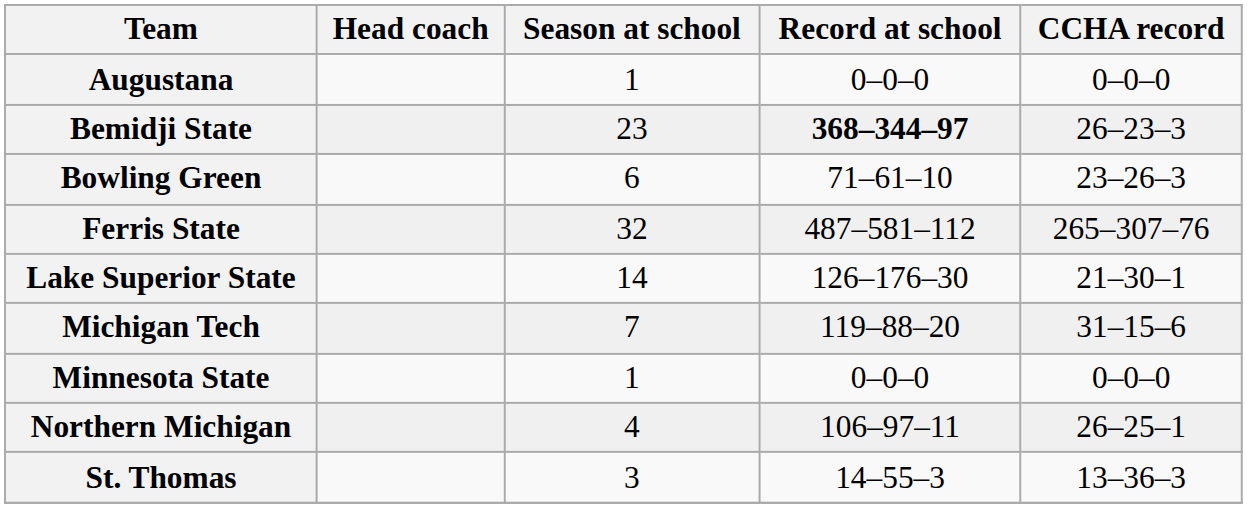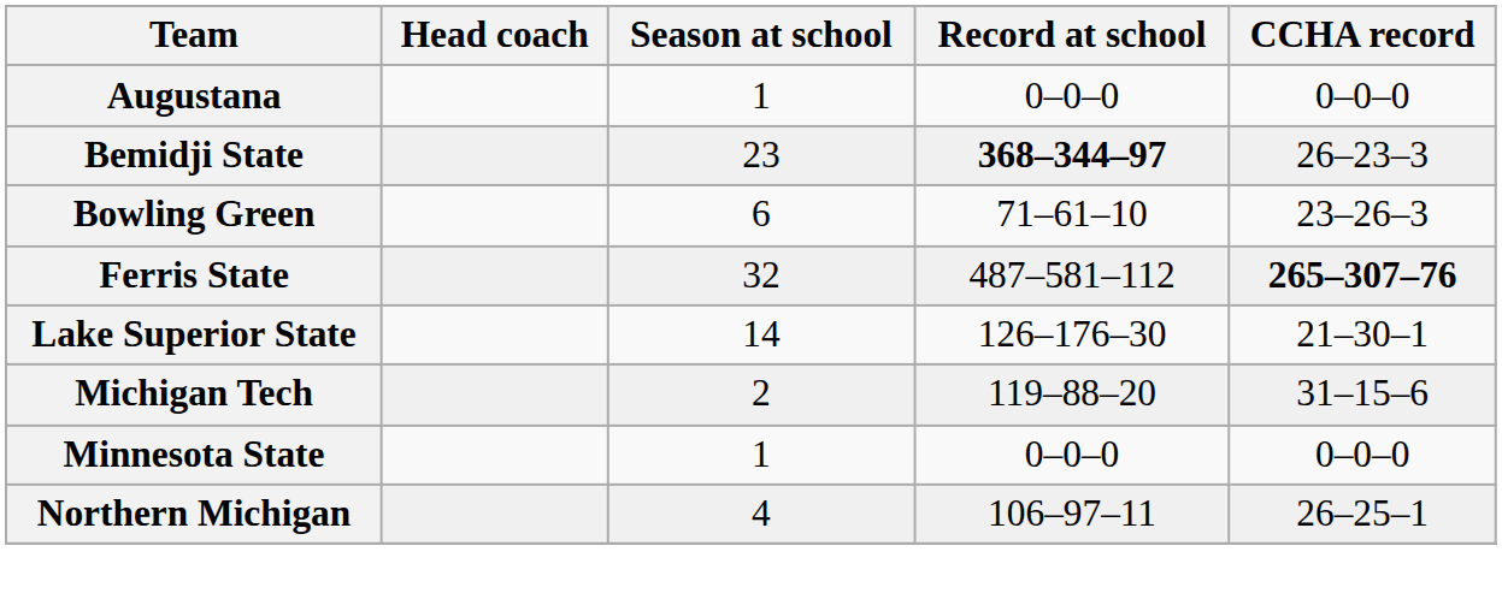Ferris State | CCHA record: normal -> bold
Michigan Tech | Season at school: 7 -> 2
- row: St. Thomas | 3 | 14–55–3 | 13–36–3
